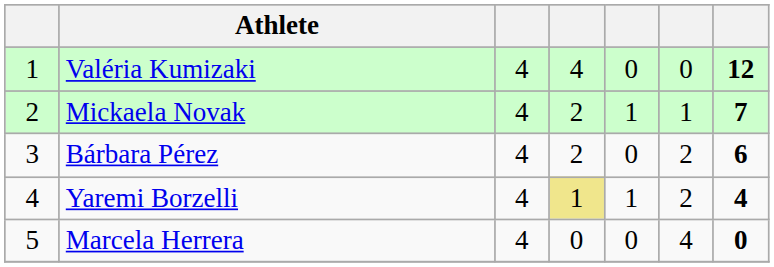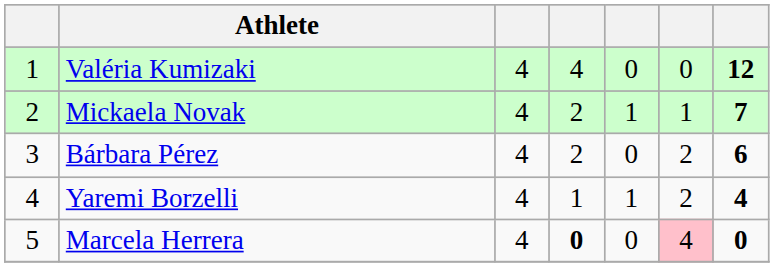Yaremi Borzelli | column 4: khaki background -> no background
Marcela Herrera | column 4: normal -> bold
Marcela Herrera | column 6: no background -> pink background
